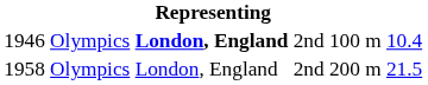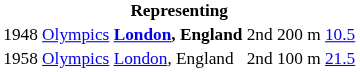row 2 | column 1: 1946 -> 1948
row 2 | column 5: 100 m -> 200 m
row 2 | column 6: 10.4 -> 10.5
row 3 | column 5: 200 m -> 100 m
